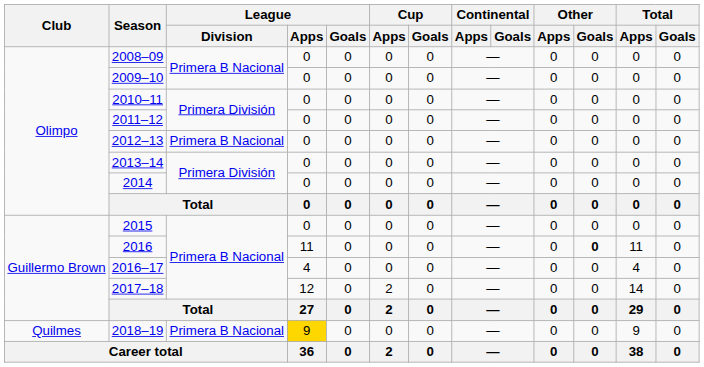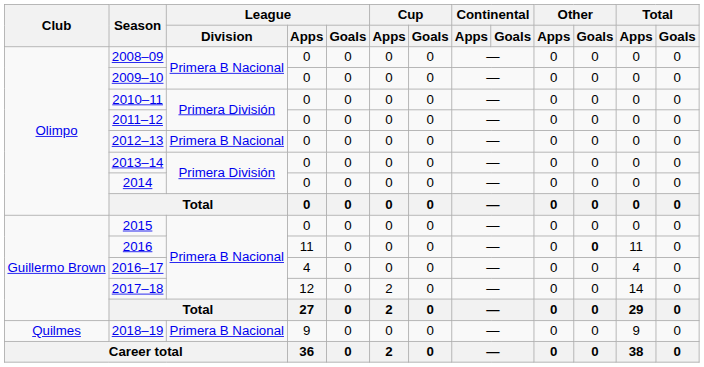2018–19 | League / Apps: gold background -> no background
